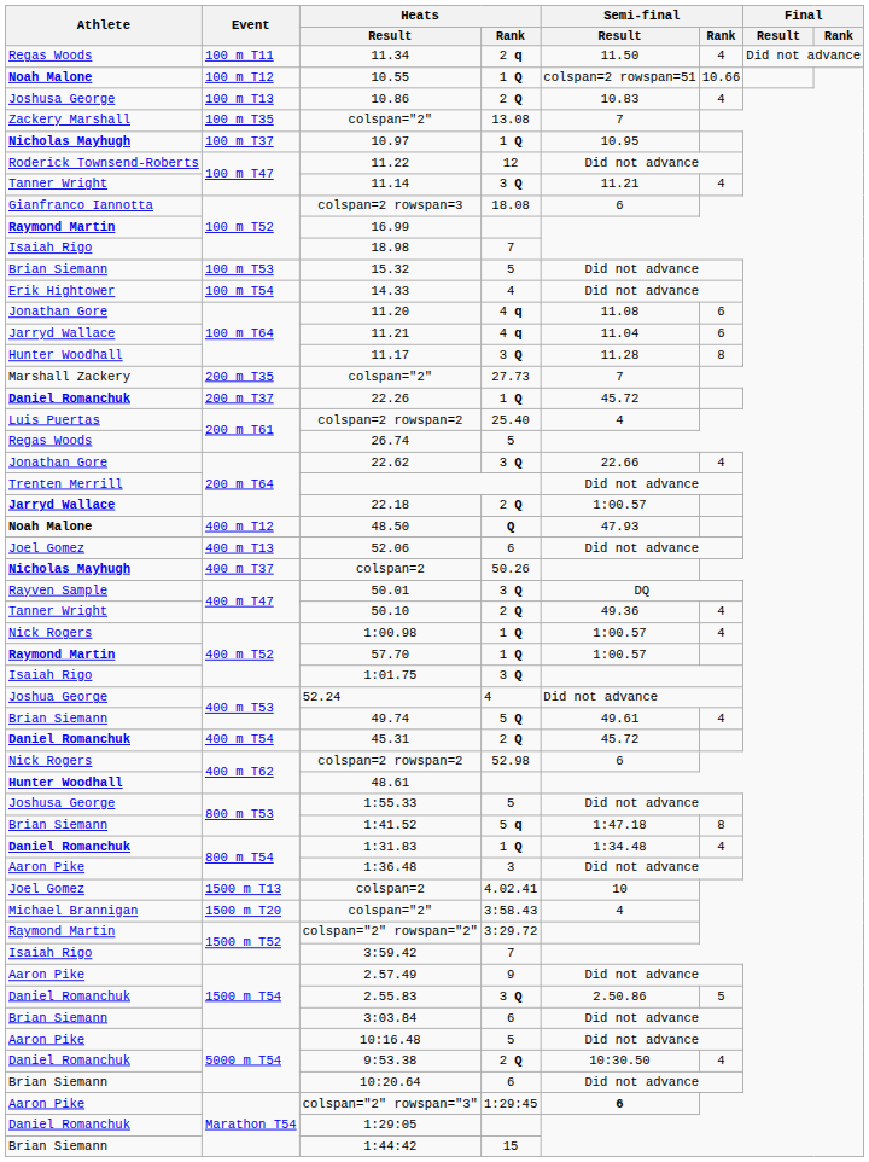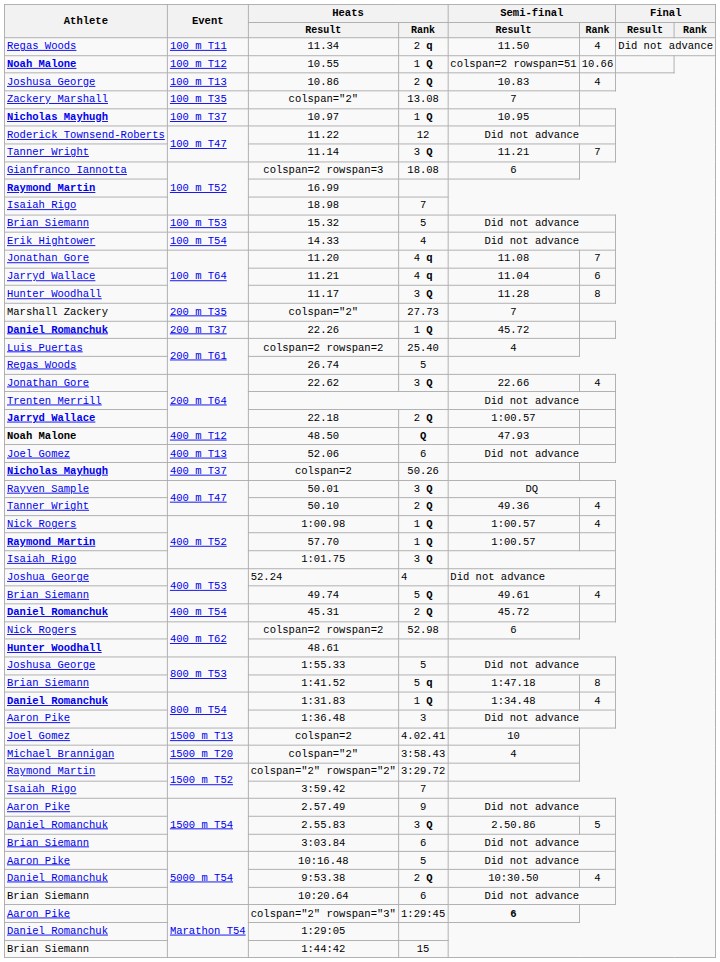11.14 | Semi-final / Rank: 4 -> 7
11.20 | Semi-final / Rank: 6 -> 7
